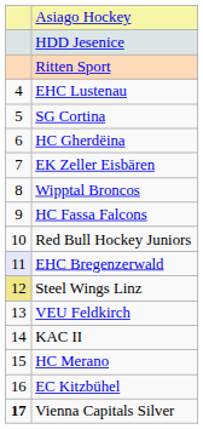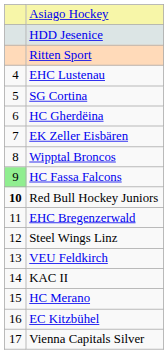HC Fassa Falcons | column 1: no background -> lightgreen background
Red Bull Hockey Juniors | column 1: normal -> bold
EHC Bregenzerwald | column 1: lavender background -> no background
Steel Wings Linz | column 1: khaki background -> no background
Vienna Capitals Silver | column 1: bold -> normal
